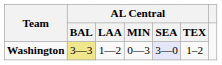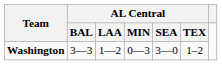Washington | AL Central / BAL: khaki background -> no background
Washington | AL Central / SEA: lavender background -> no background
